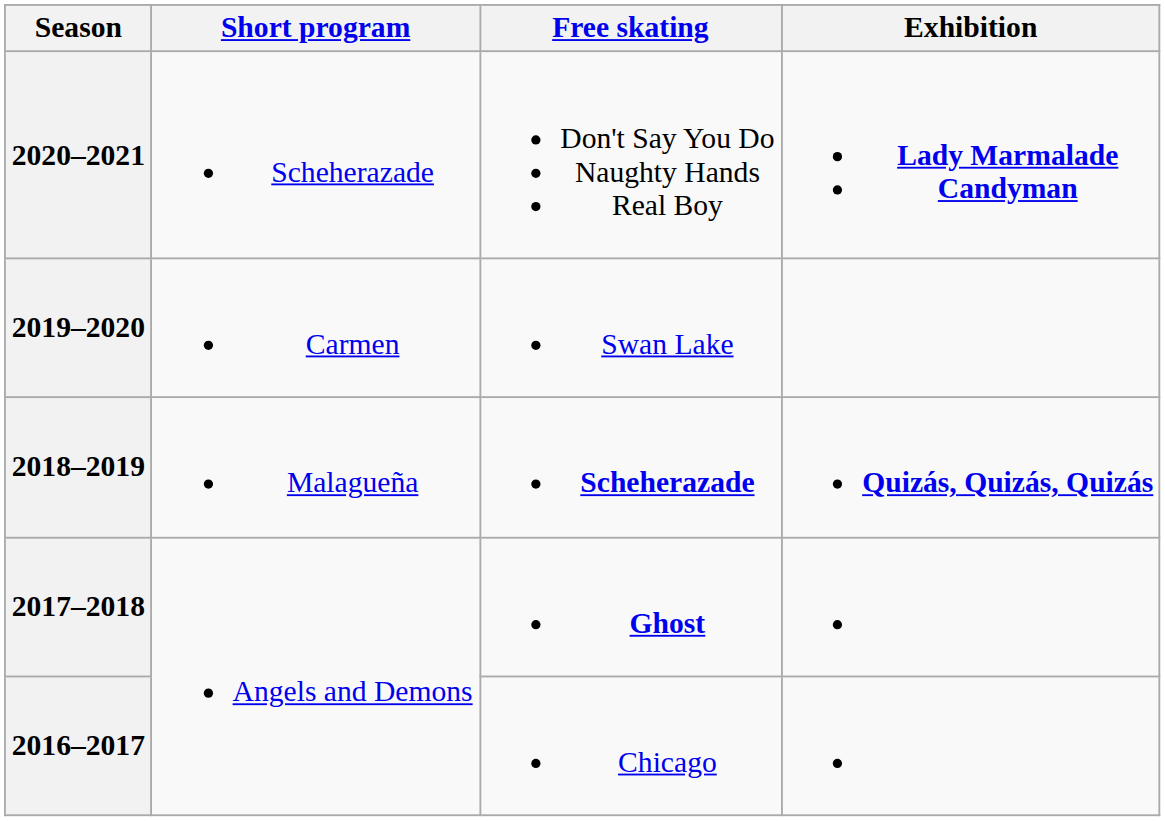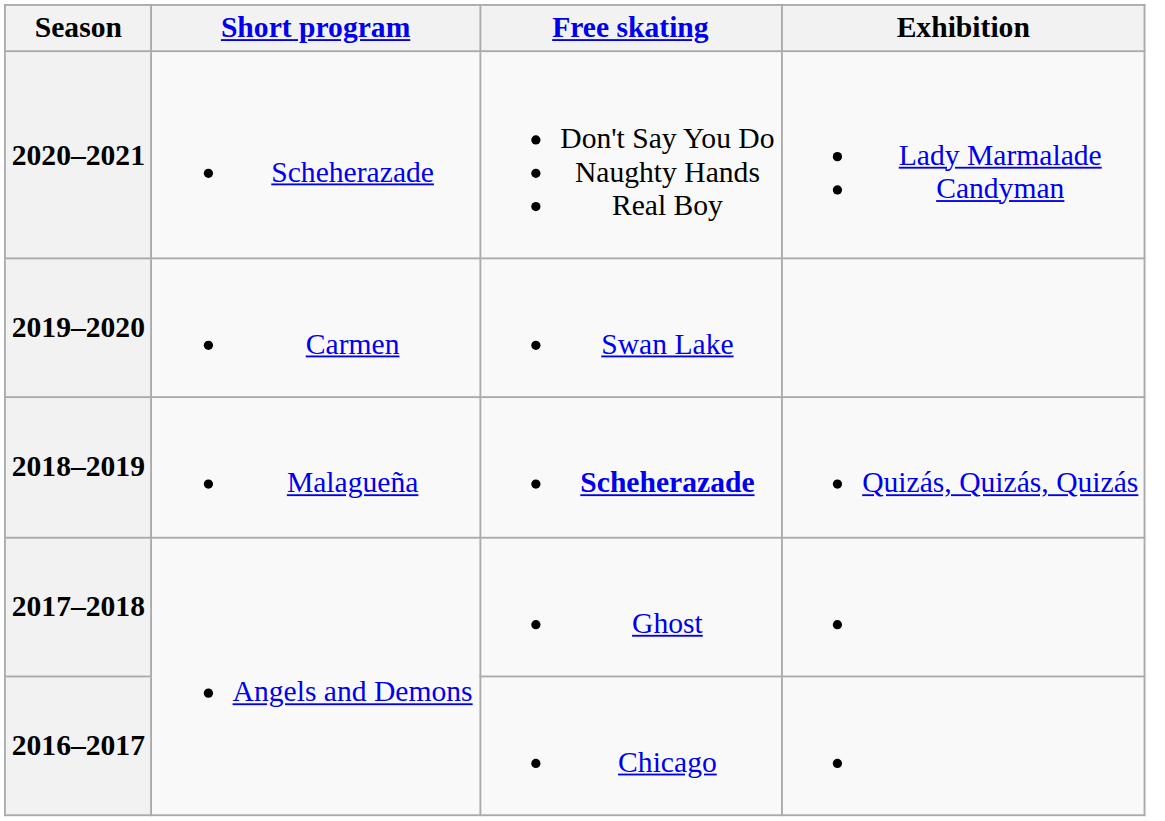2020–2021 | Exhibition: bold -> normal
2018–2019 | Exhibition: bold -> normal
2017–2018 | Free skating: bold -> normal
